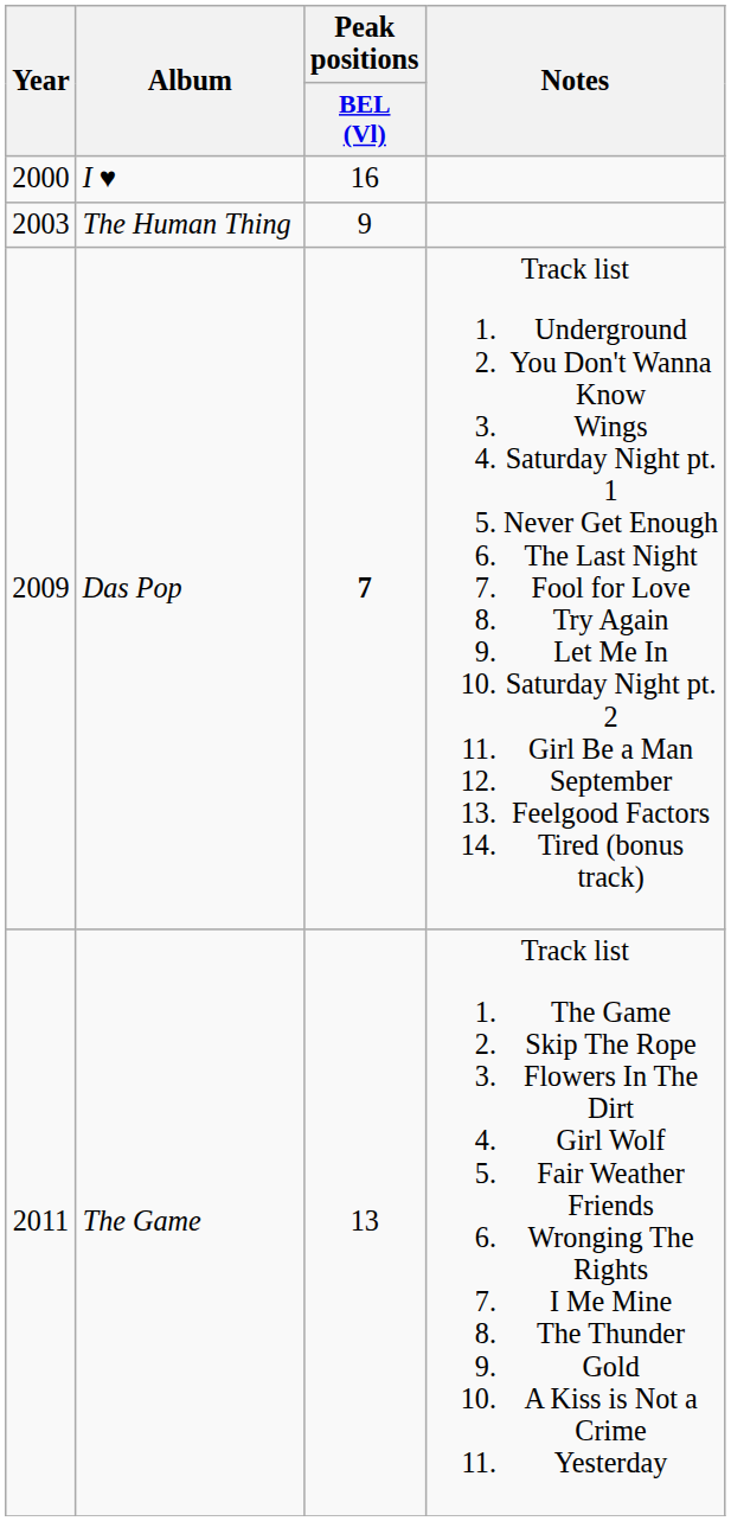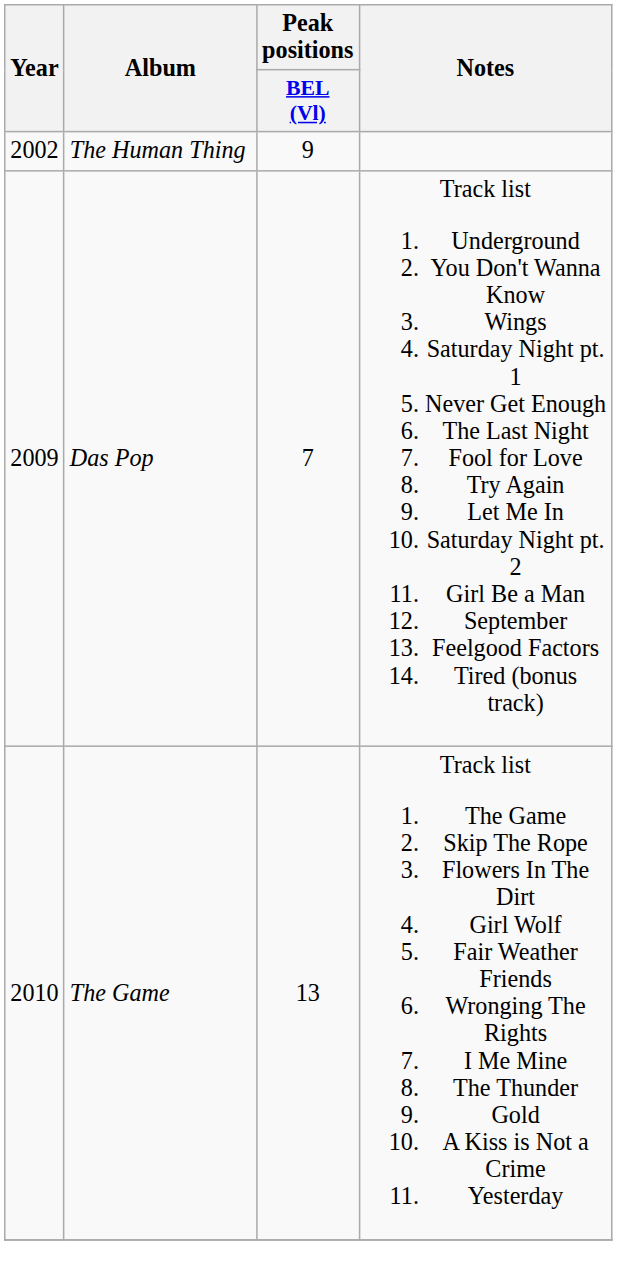- row: 2000 | I ♥ | 16
The Human Thing | Year: 2003 -> 2002
Das Pop | Peak positions / BEL (Vl): bold -> normal
The Game | Year: 2011 -> 2010
